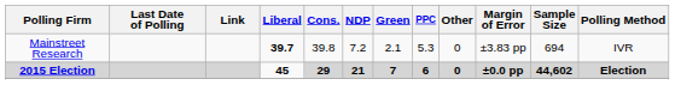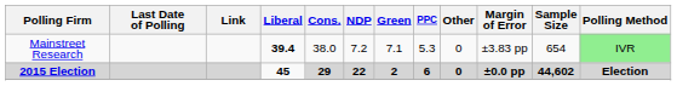Mainstreet Research | Liberal: 39.7 -> 39.4
Mainstreet Research | Cons.: 39.8 -> 38.0
Mainstreet Research | Green: 2.1 -> 7.1
Mainstreet Research | Sample Size: 694 -> 654
Mainstreet Research | Polling Method: no background -> lightgreen background
2015 Election | NDP: 21 -> 22
2015 Election | Green: 7 -> 2
